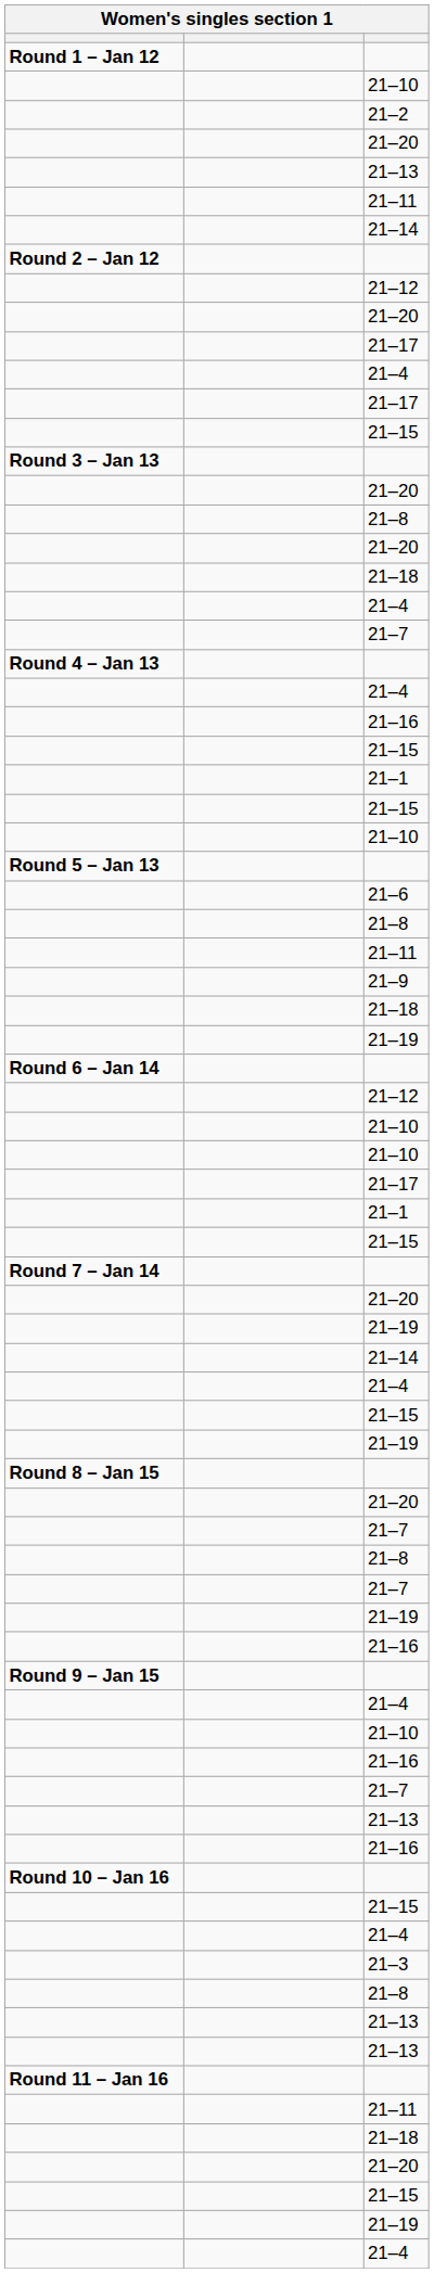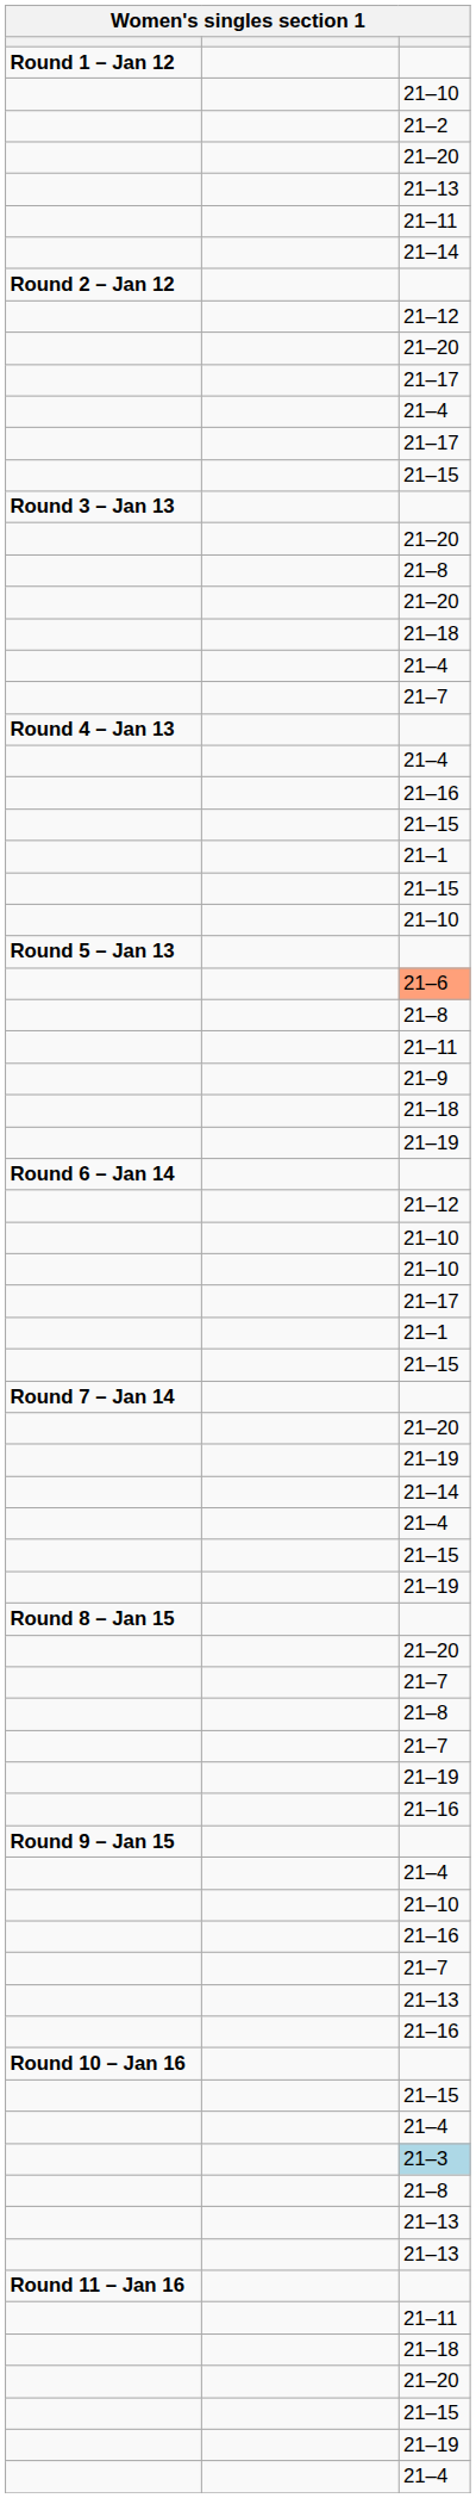21–6 | column 3: no background -> lightsalmon background
21–3 | column 3: no background -> lightblue background
